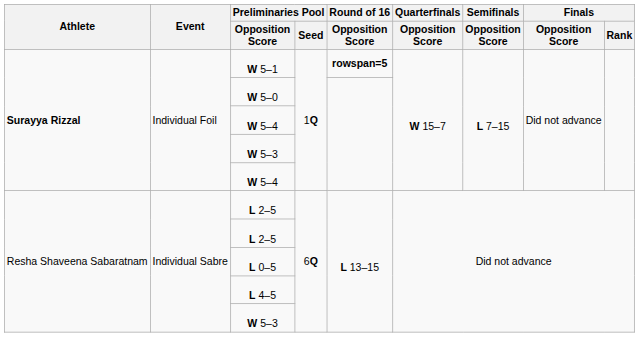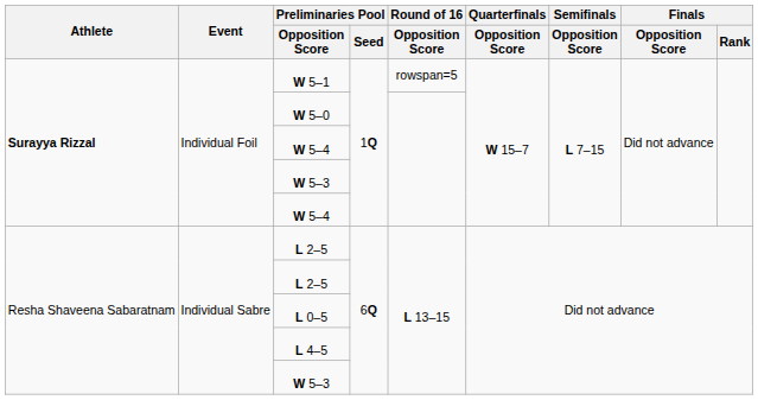W 5–1 | Round of 16 / Opposition Score: bold -> normal
